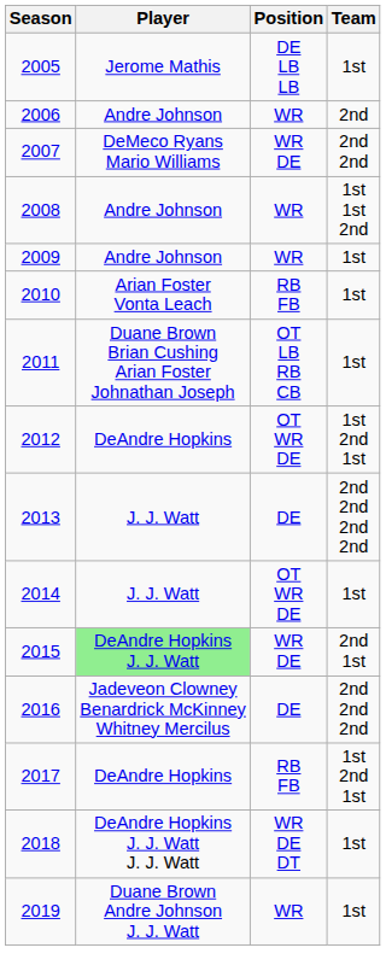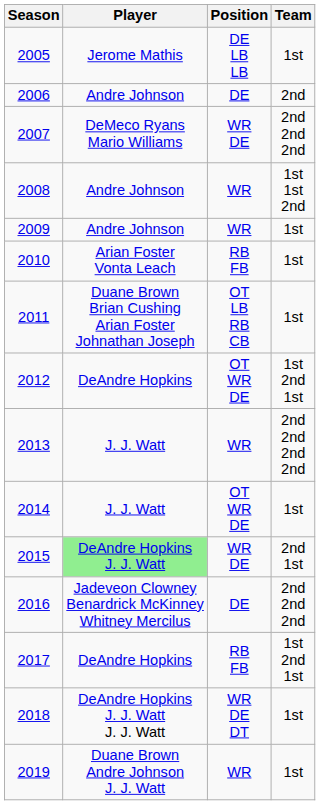2006 | Position: WR -> DE
2007 | Team: 2nd 2nd -> 2nd 2nd 2nd
2013 | Position: DE -> WR
